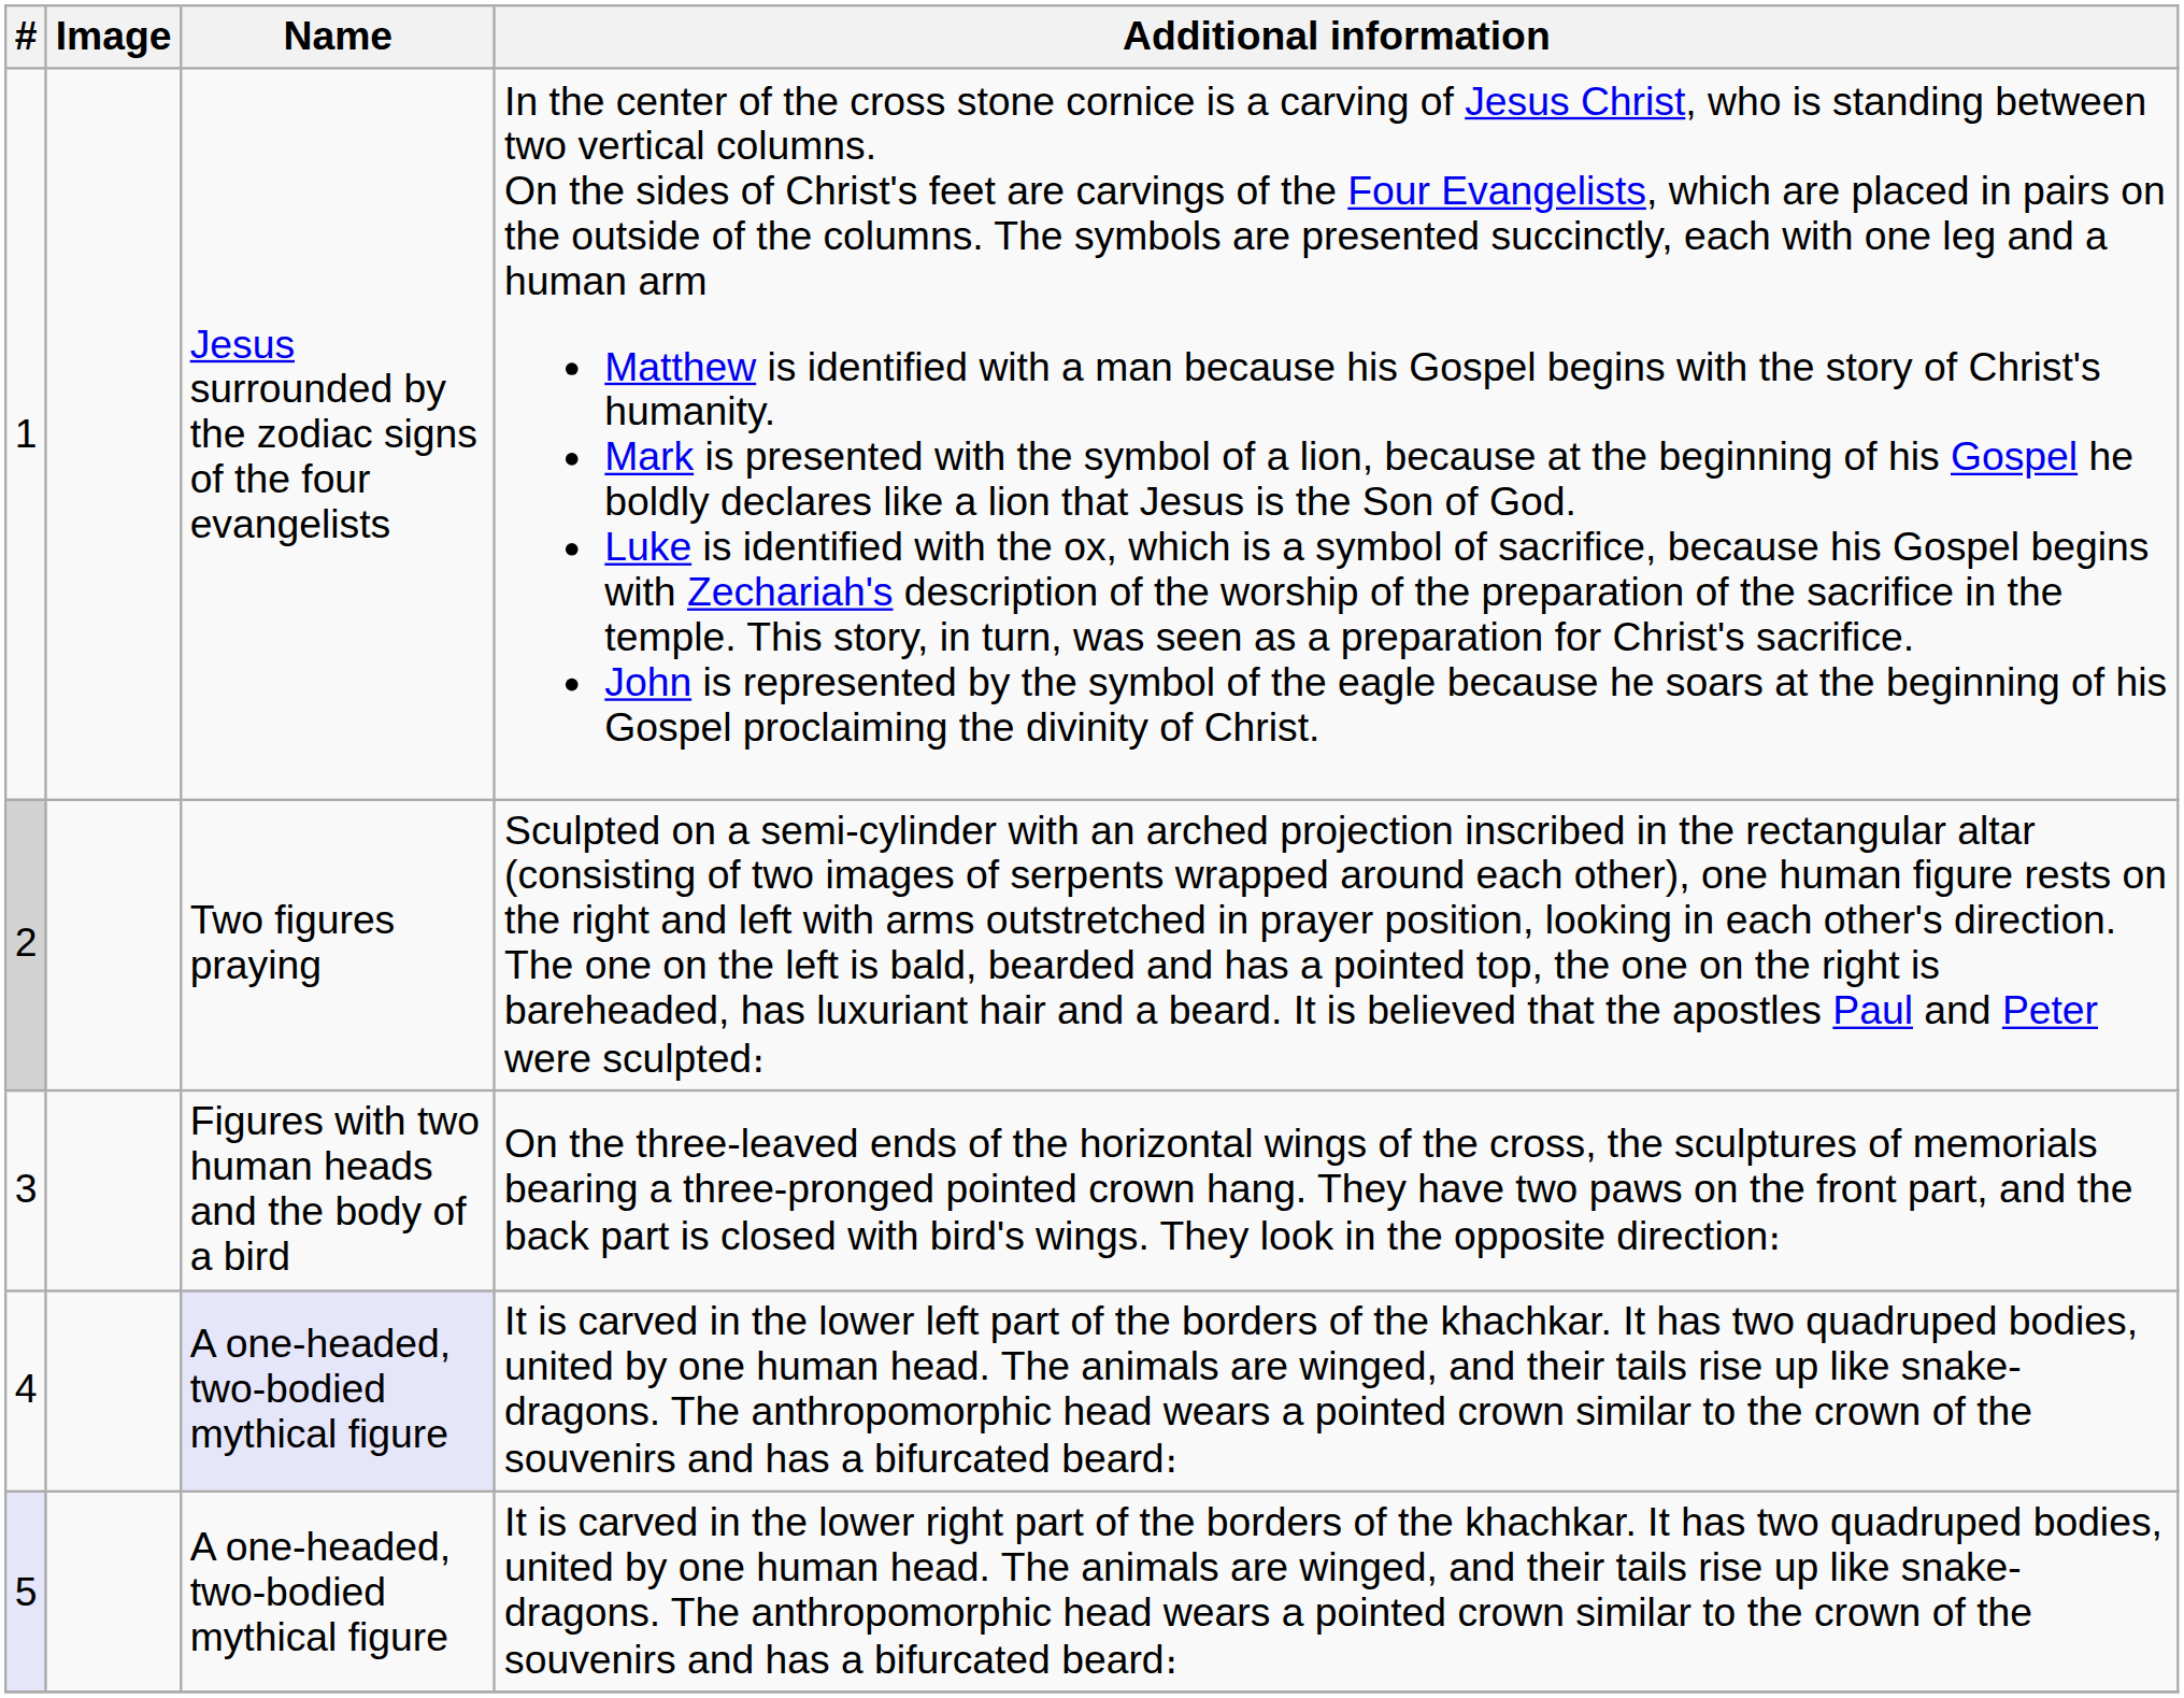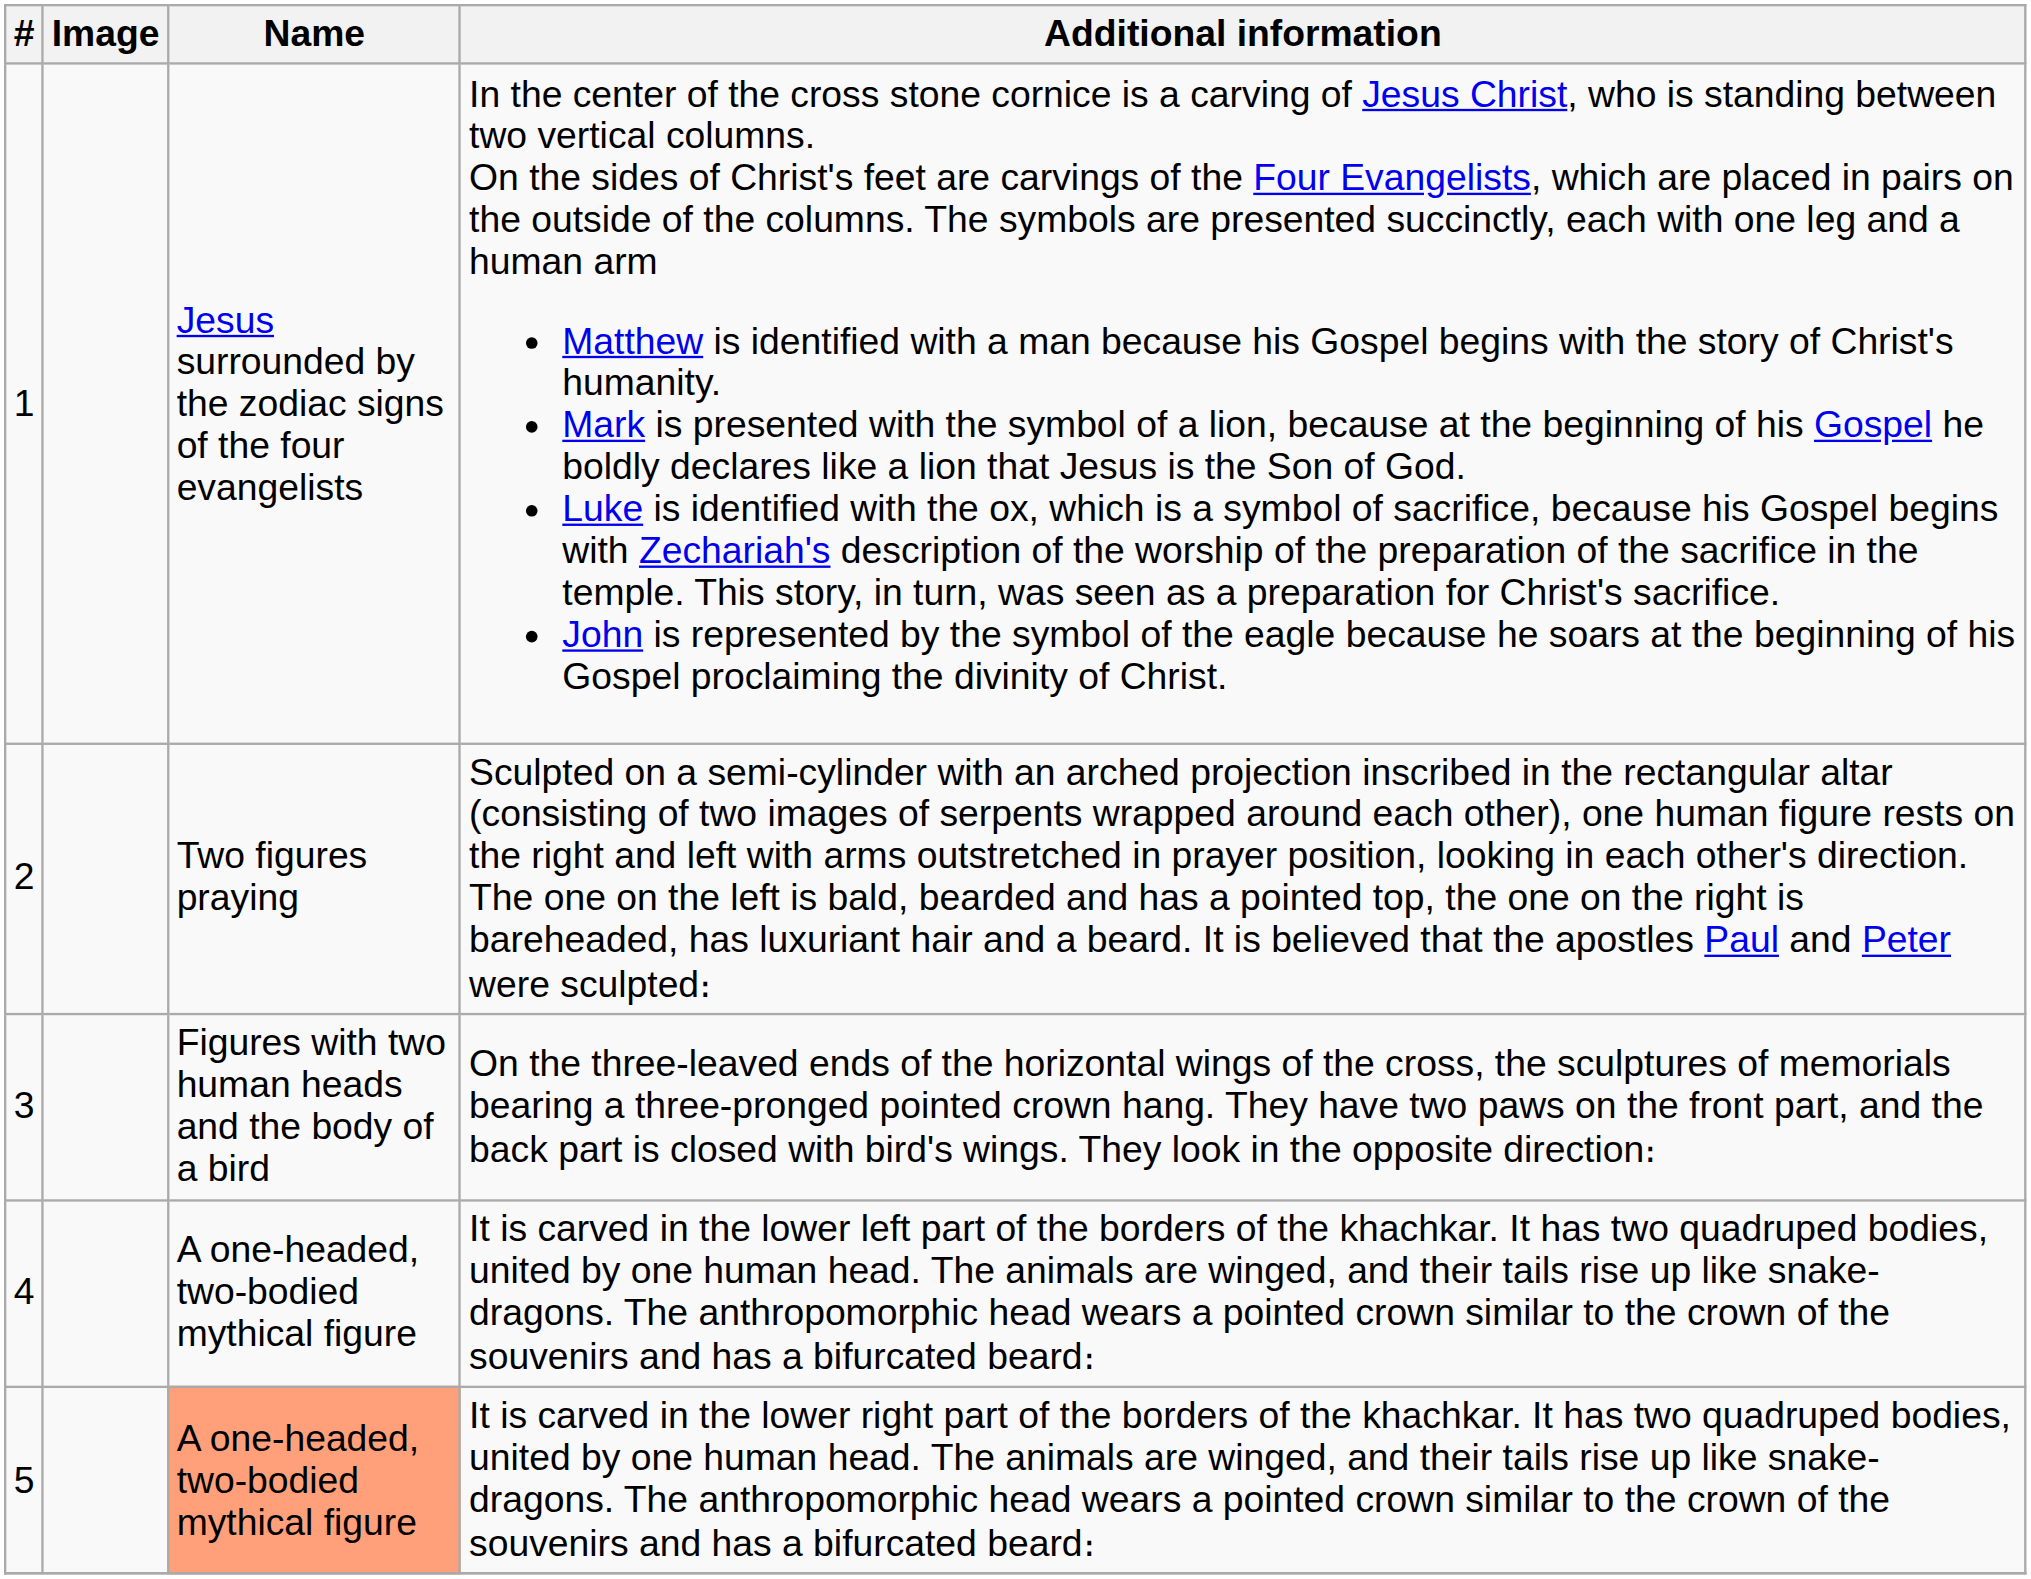row 3 | #: lightgrey background -> no background
row 5 | Name: lavender background -> no background
row 6 | #: lavender background -> no background
row 6 | Name: no background -> lightsalmon background
